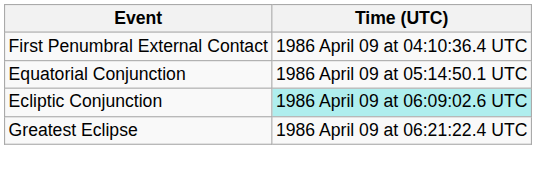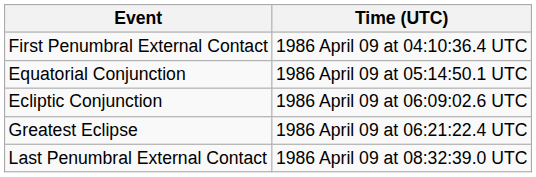Ecliptic Conjunction | Time (UTC): paleturquoise background -> no background
+ row: Last Penumbral External Contact | 1986 April 09 at 08:32:39.0 UTC
